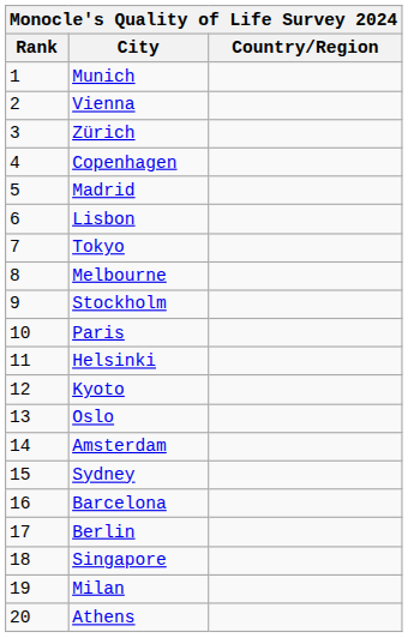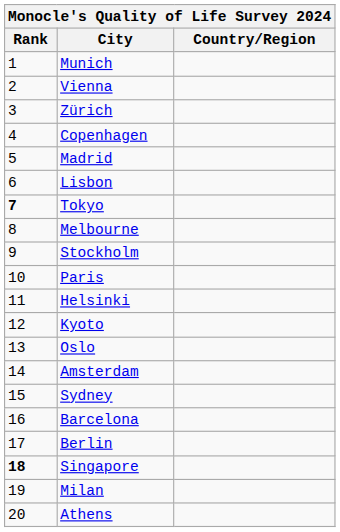Tokyo | Rank: normal -> bold
Singapore | Rank: normal -> bold
